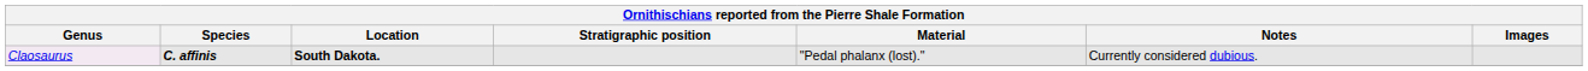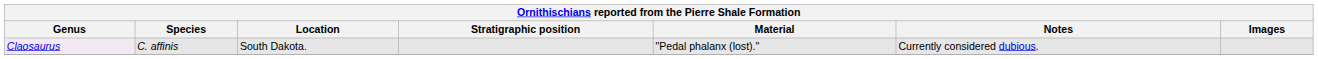Claosaurus | Species: bold -> normal
Claosaurus | Location: bold -> normal
